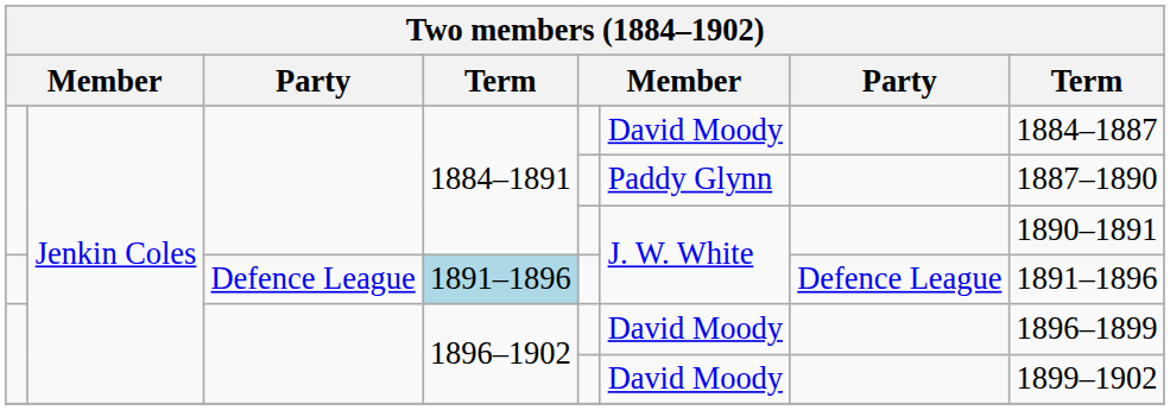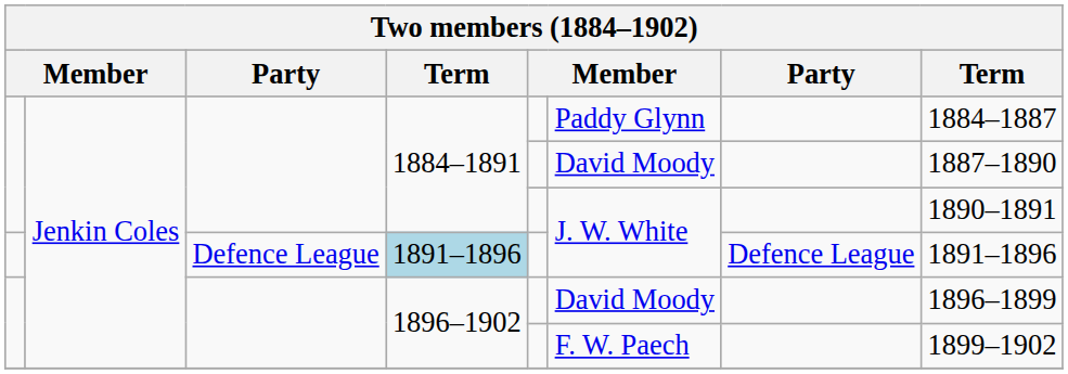row 3 | column 6: David Moody -> Paddy Glynn
row 4 | column 6: Paddy Glynn -> David Moody
row 8 | column 6: David Moody -> F. W. Paech
